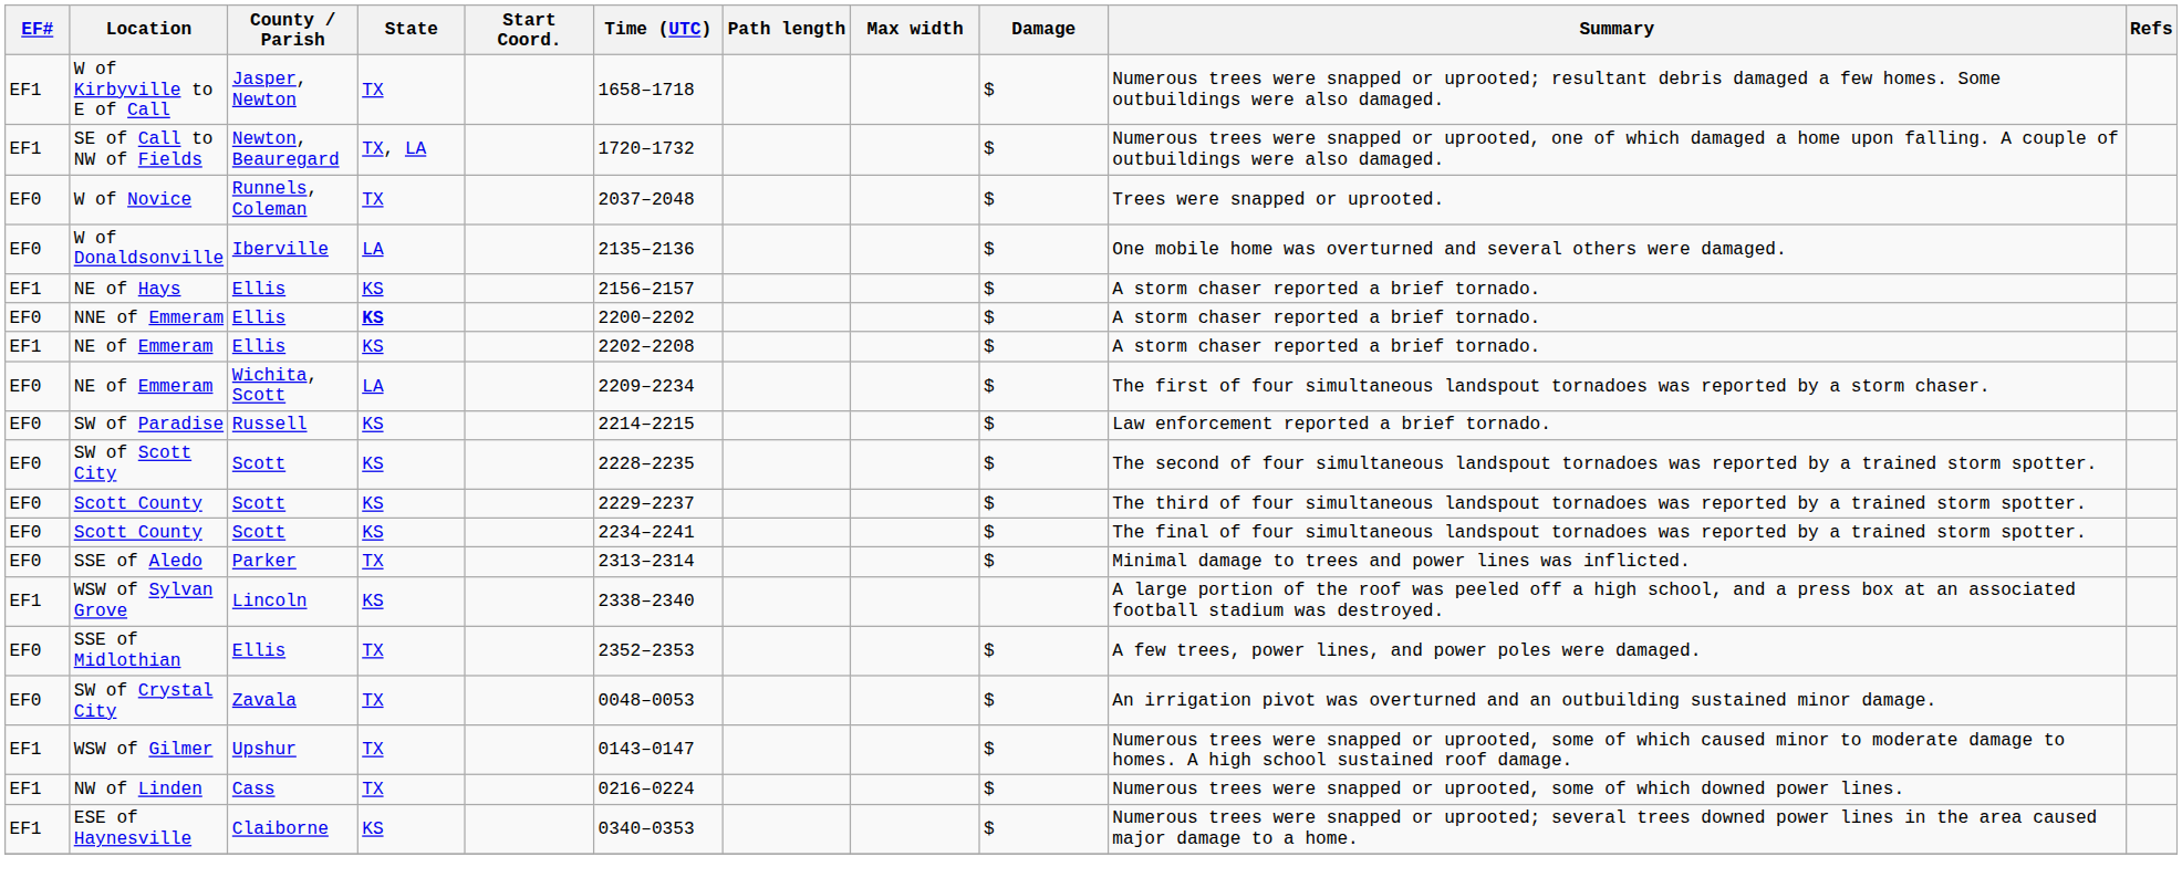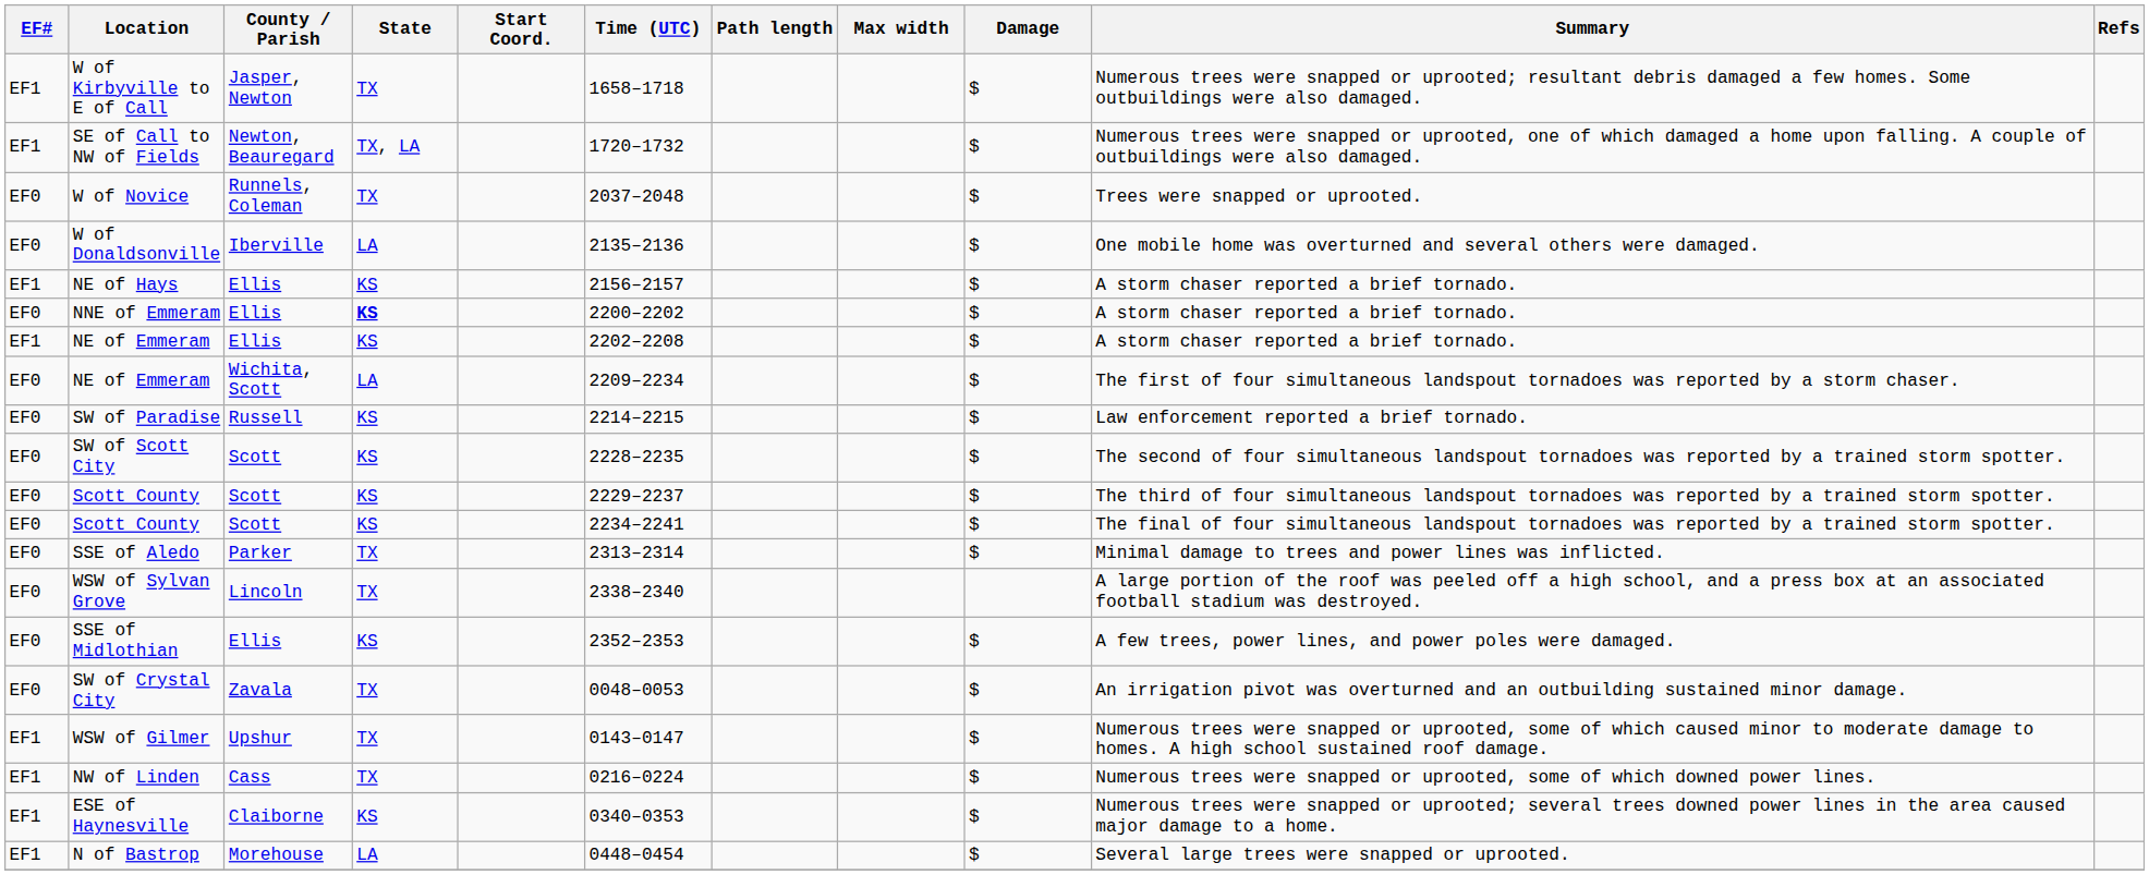WSW of Sylvan Grove | EF#: EF1 -> EF0
WSW of Sylvan Grove | State: KS -> TX
SSE of Midlothian | State: TX -> KS
+ row: EF1 | N of Bastrop | Morehouse | LA | 0448–0454 | $ | Several large trees were snapped or uprooted.
